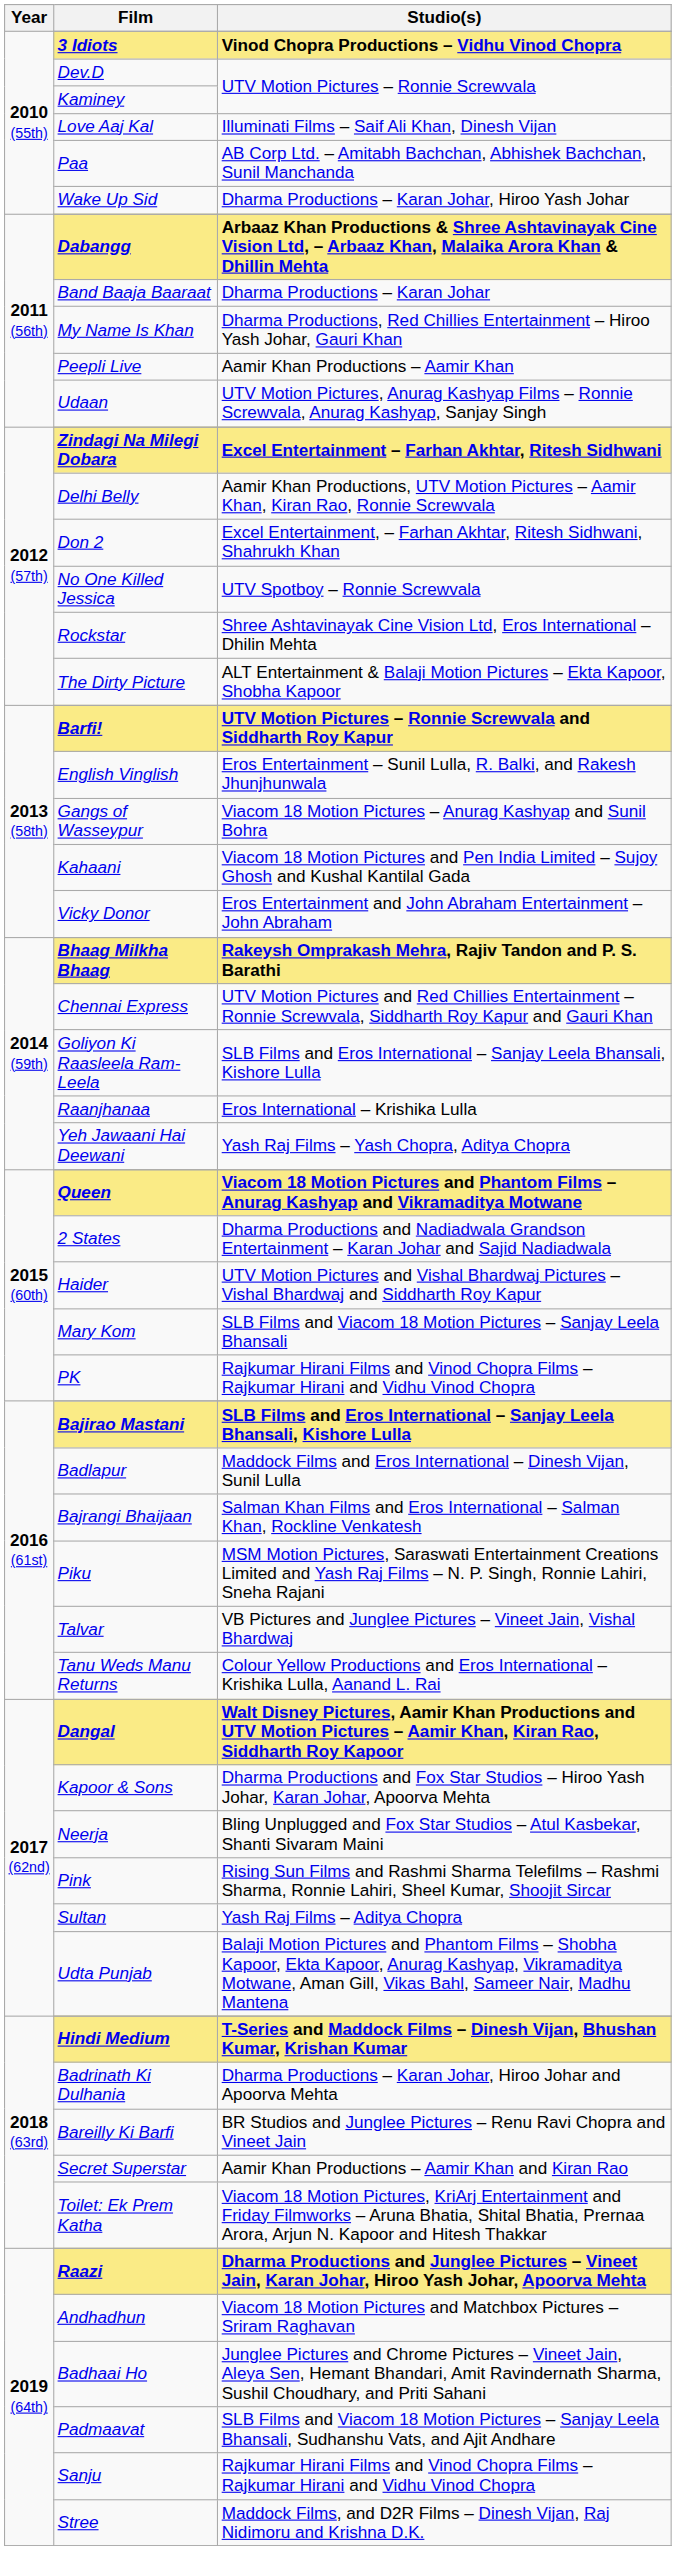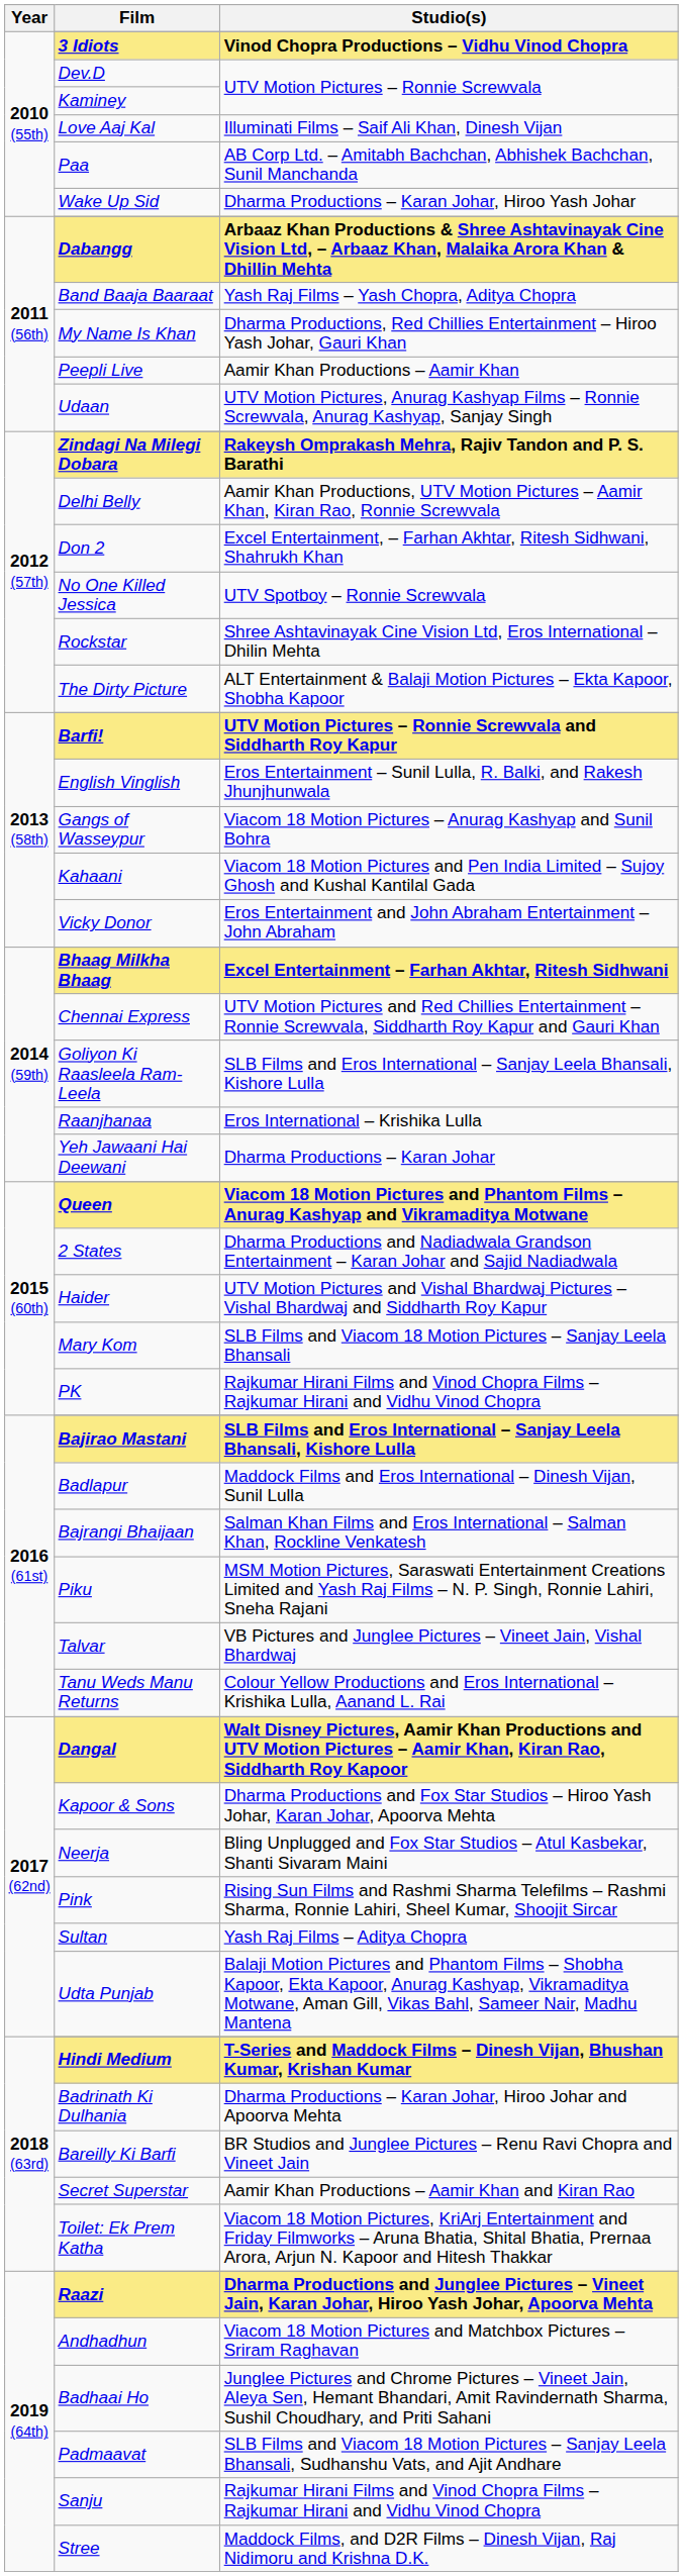Band Baaja Baaraat | Studio(s): Dharma Productions – Karan Johar -> Yash Raj Films – Yash Chopra, Aditya Chopra
Zindagi Na Milegi Dobara | Studio(s): Excel Entertainment – Farhan Akhtar, Ritesh Sidhwani -> Rakeysh Omprakash Mehra, Rajiv Tandon and P. S. Barathi
Bhaag Milkha Bhaag | Studio(s): Rakeysh Omprakash Mehra, Rajiv Tandon and P. S. Barathi -> Excel Entertainment – Farhan Akhtar, Ritesh Sidhwani
Yeh Jawaani Hai Deewani | Studio(s): Yash Raj Films – Yash Chopra, Aditya Chopra -> Dharma Productions – Karan Johar
